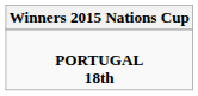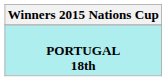row 2 | column 1: no background -> paleturquoise background
